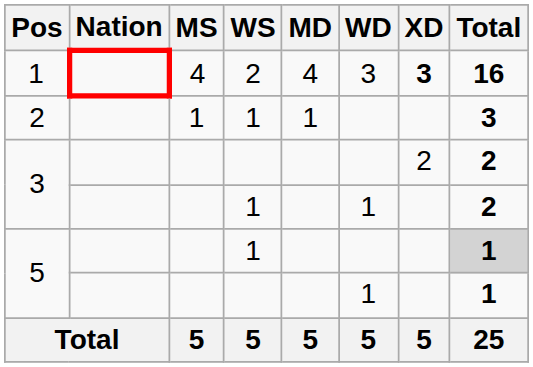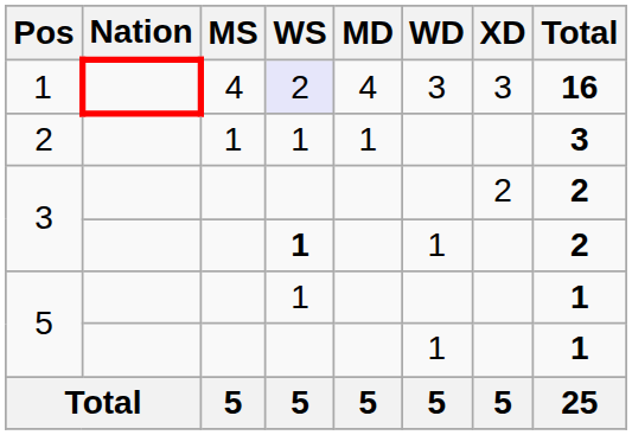row 2 | WS: no background -> lavender background
row 2 | XD: bold -> normal
row 5 | WS: normal -> bold
row 6 | Total: lightgrey background -> no background
